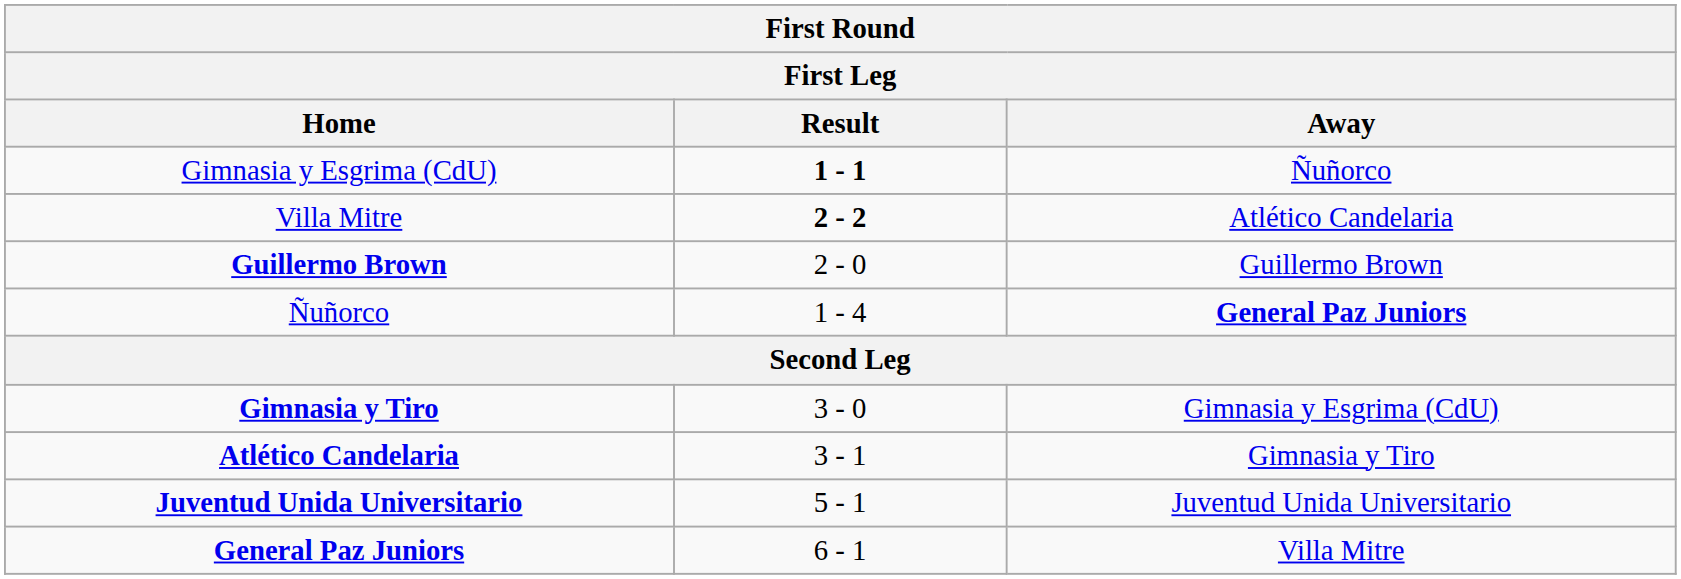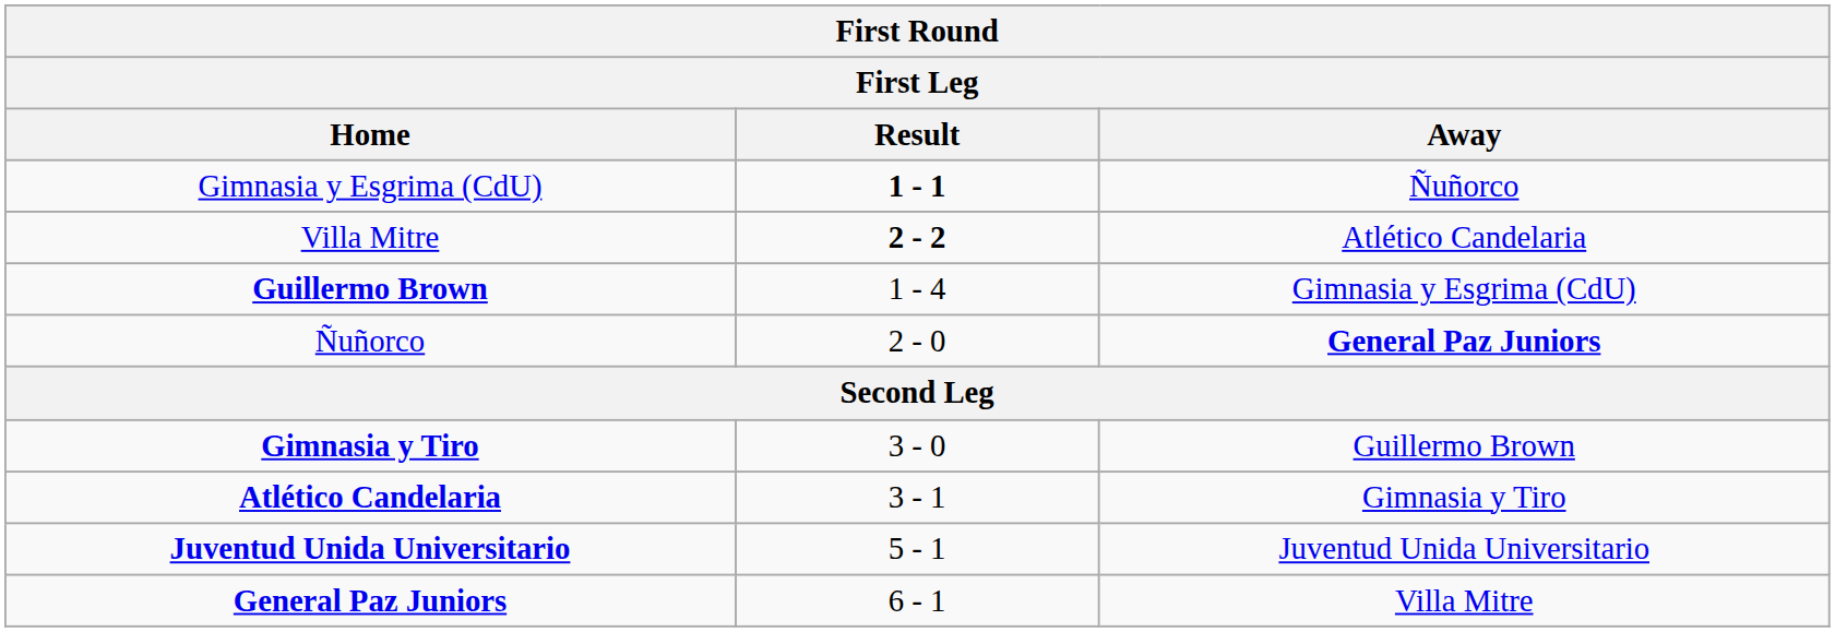row 6 | Result: 2 - 0 -> 1 - 4
row 6 | Away: Guillermo Brown -> Gimnasia y Esgrima (CdU)
row 7 | Result: 1 - 4 -> 2 - 0
row 9 | Away: Gimnasia y Esgrima (CdU) -> Guillermo Brown
